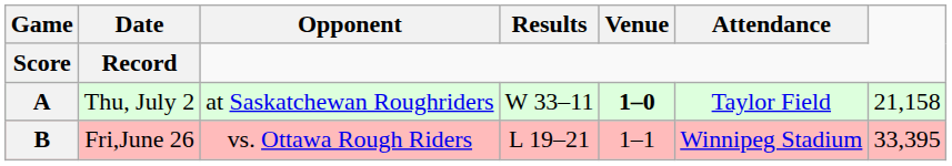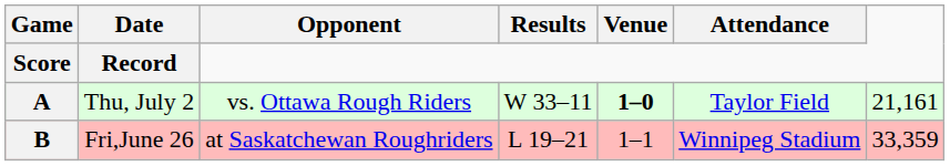A | Opponent: at Saskatchewan Roughriders -> vs. Ottawa Rough Riders
A | column 7: 21,158 -> 21,161
B | Opponent: vs. Ottawa Rough Riders -> at Saskatchewan Roughriders
B | column 7: 33,395 -> 33,359
